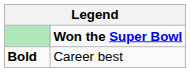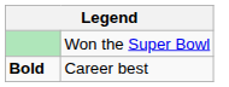row 2 | column 2: bold -> normal
